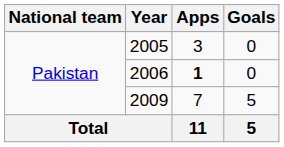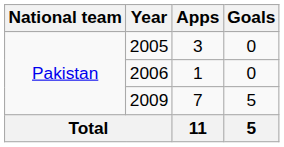2006 | Apps: bold -> normal
